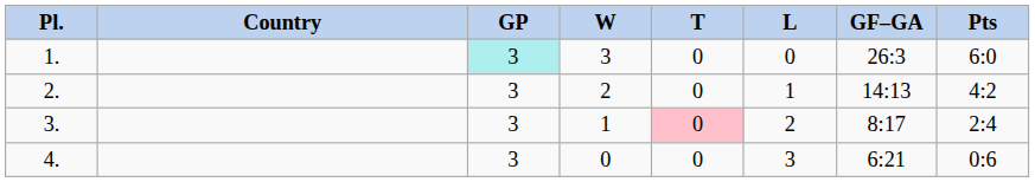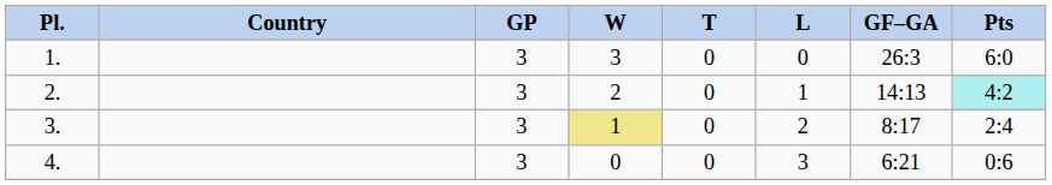1. | column 3: paleturquoise background -> no background
2. | column 8: no background -> paleturquoise background
3. | column 4: no background -> khaki background
3. | column 5: pink background -> no background
